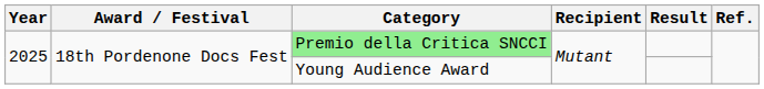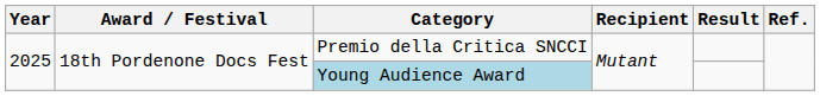Premio della Critica SNCCI | Category: lightgreen background -> no background
Young Audience Award | Category: no background -> lightblue background
